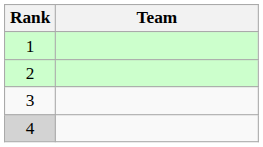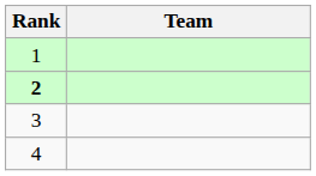2 | Rank: normal -> bold
4 | Rank: lightgrey background -> no background
